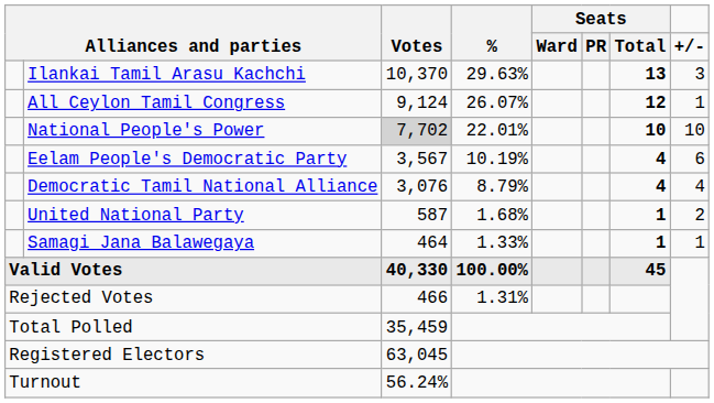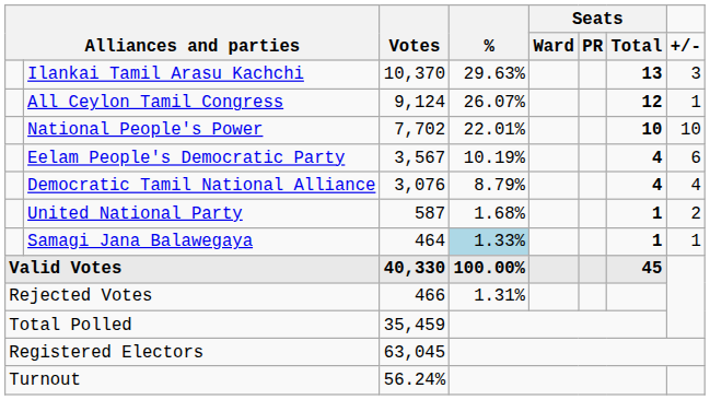National People's Power | Votes: lightgrey background -> no background
Samagi Jana Balawegaya | %: no background -> lightblue background
